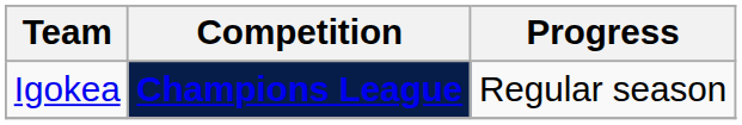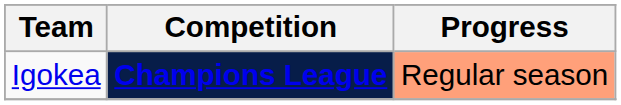Igokea | Progress: no background -> lightsalmon background
